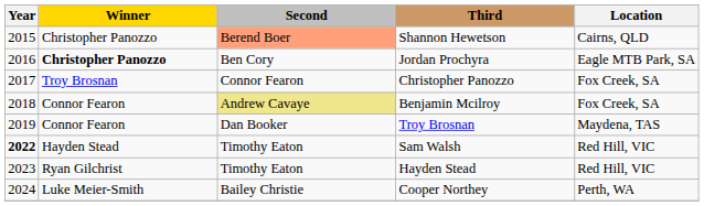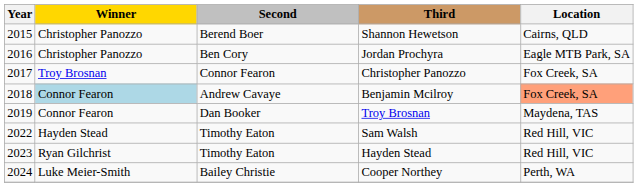Shannon Hewetson | Second: lightsalmon background -> no background
Jordan Prochyra | Winner: bold -> normal
Benjamin Mcilroy | Winner: no background -> lightblue background
Benjamin Mcilroy | Second: khaki background -> no background
Benjamin Mcilroy | Location: no background -> lightsalmon background
Sam Walsh | Year: bold -> normal
